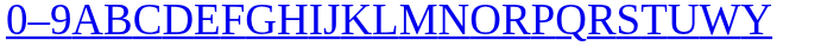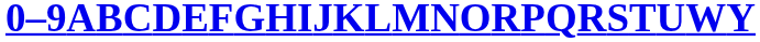row 1 | column 1: normal -> bold
